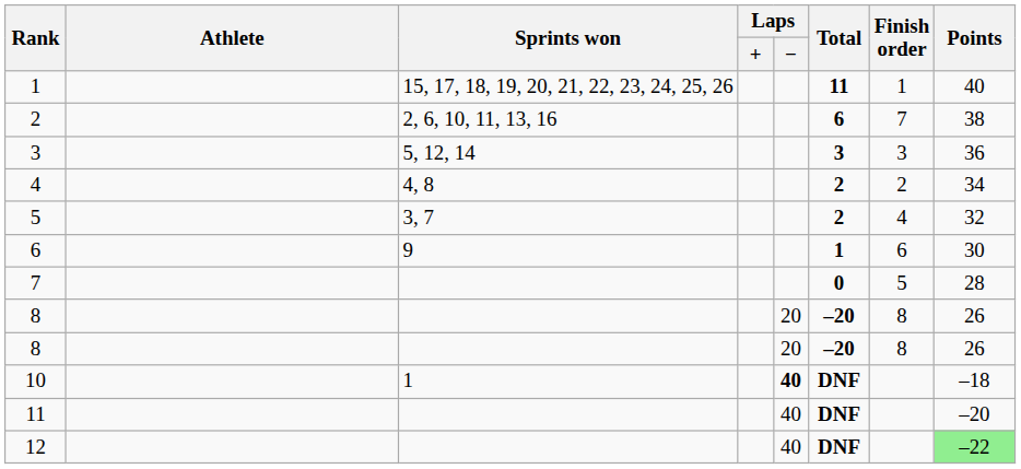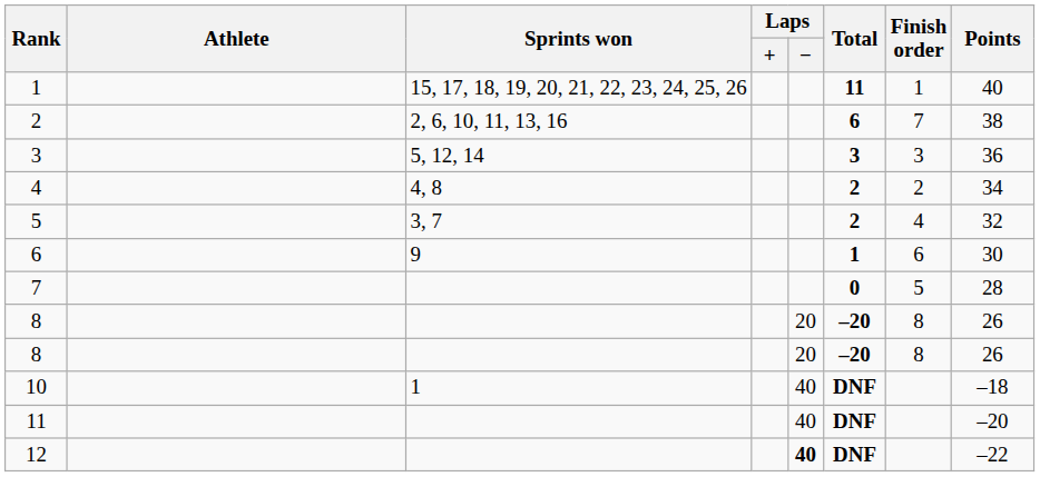10 | Laps / −: bold -> normal
12 | Laps / −: normal -> bold
12 | Points: lightgreen background -> no background
